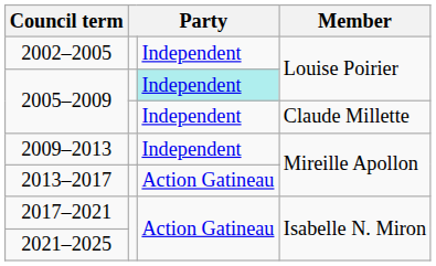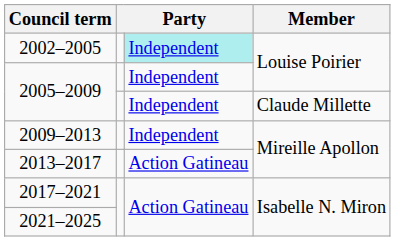2002–2005 | column 3: no background -> paleturquoise background
2005–2009 / Louise Poirier | column 3: paleturquoise background -> no background
